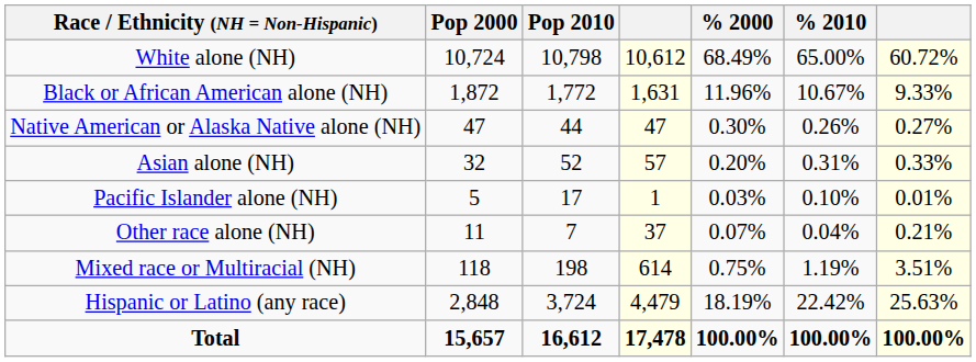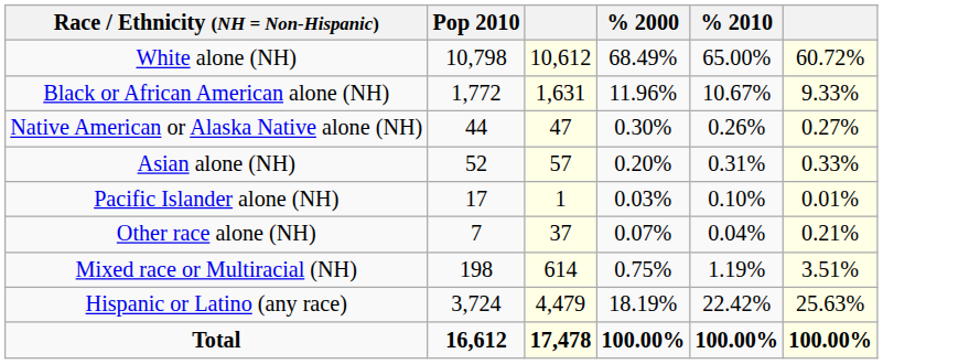- column: Pop 2000 | 10,724 | 1,872 | 47 | 32 | 5 | 11 | 118 | 2,848 | 15,657
